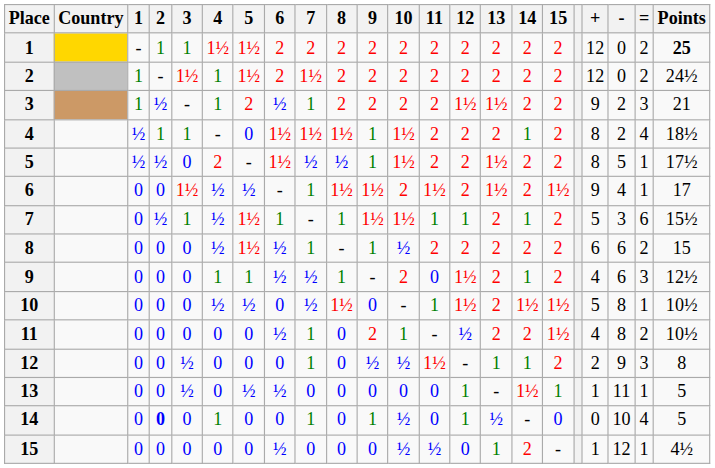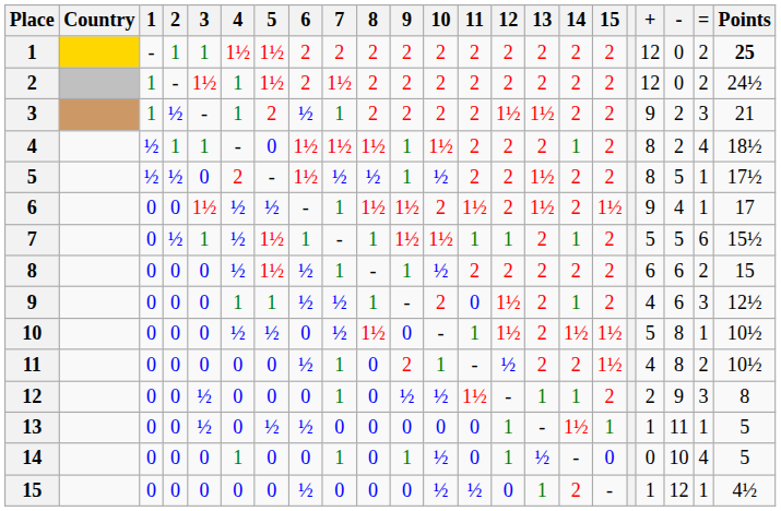row 6 | 10: 1½ -> ½
row 8 | -: 3 -> 5
row 15 | 2: bold -> normal
